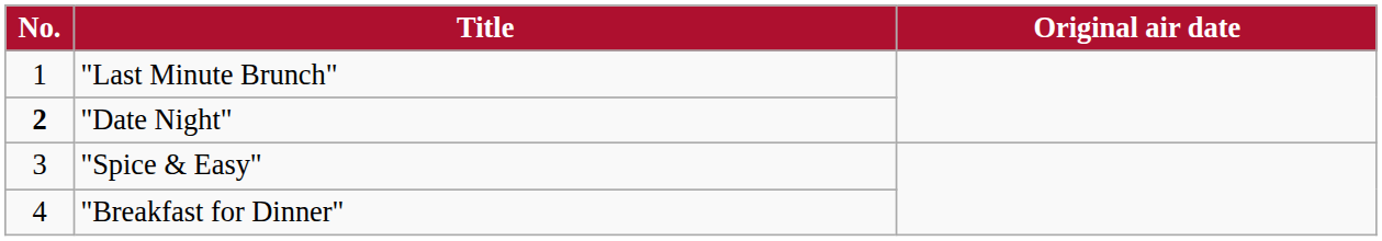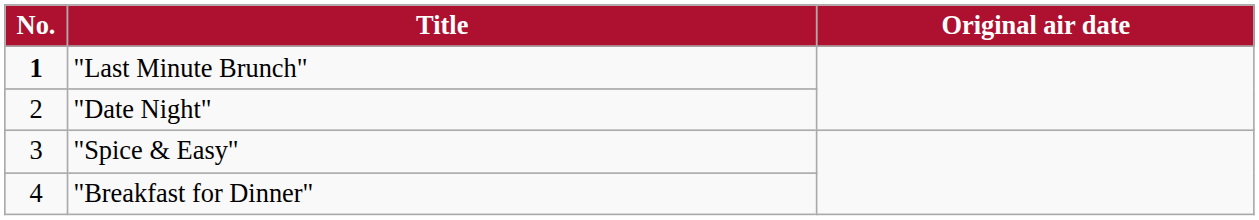"Last Minute Brunch" | No.: normal -> bold
"Date Night" | No.: bold -> normal
